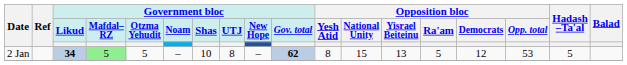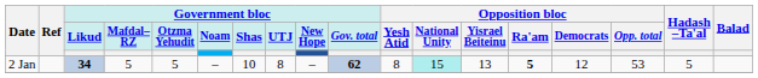2 Jan | Government bloc / Mafdal– RZ: lightgreen background -> no background
2 Jan | Opposition bloc / National Unity: no background -> paleturquoise background
2 Jan | Opposition bloc / Ra'am: normal -> bold
